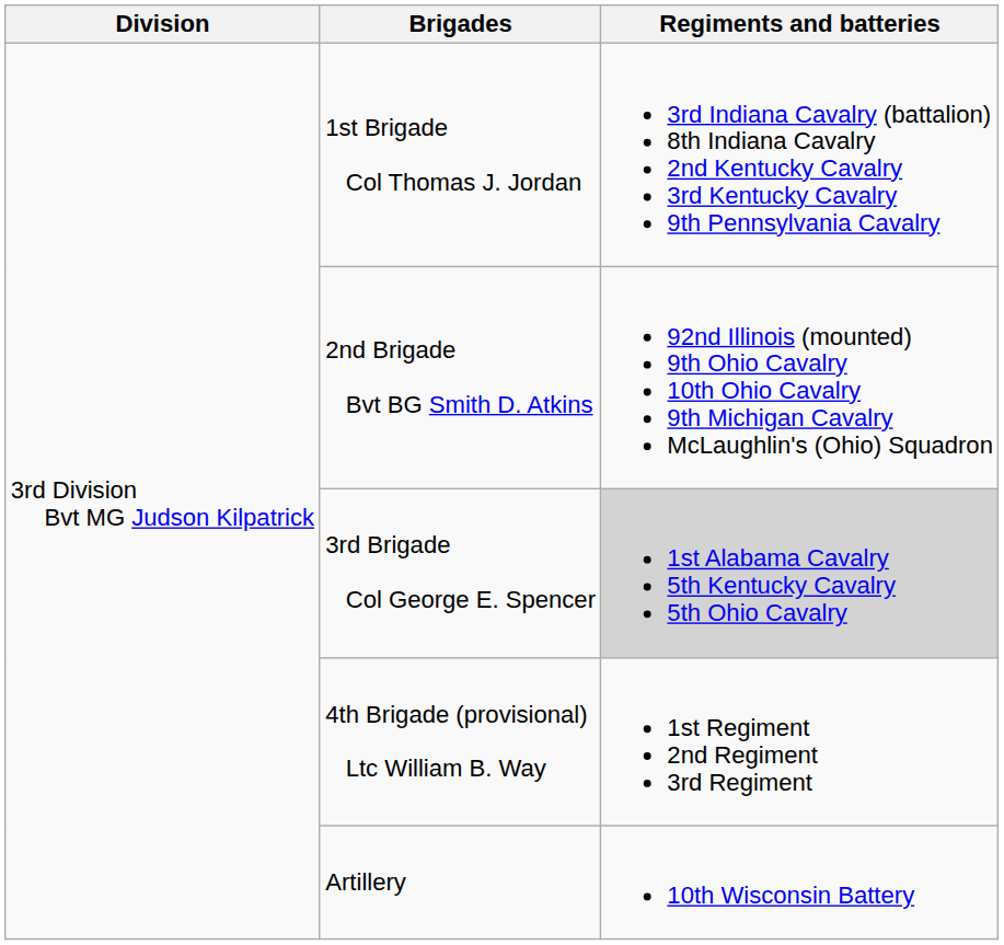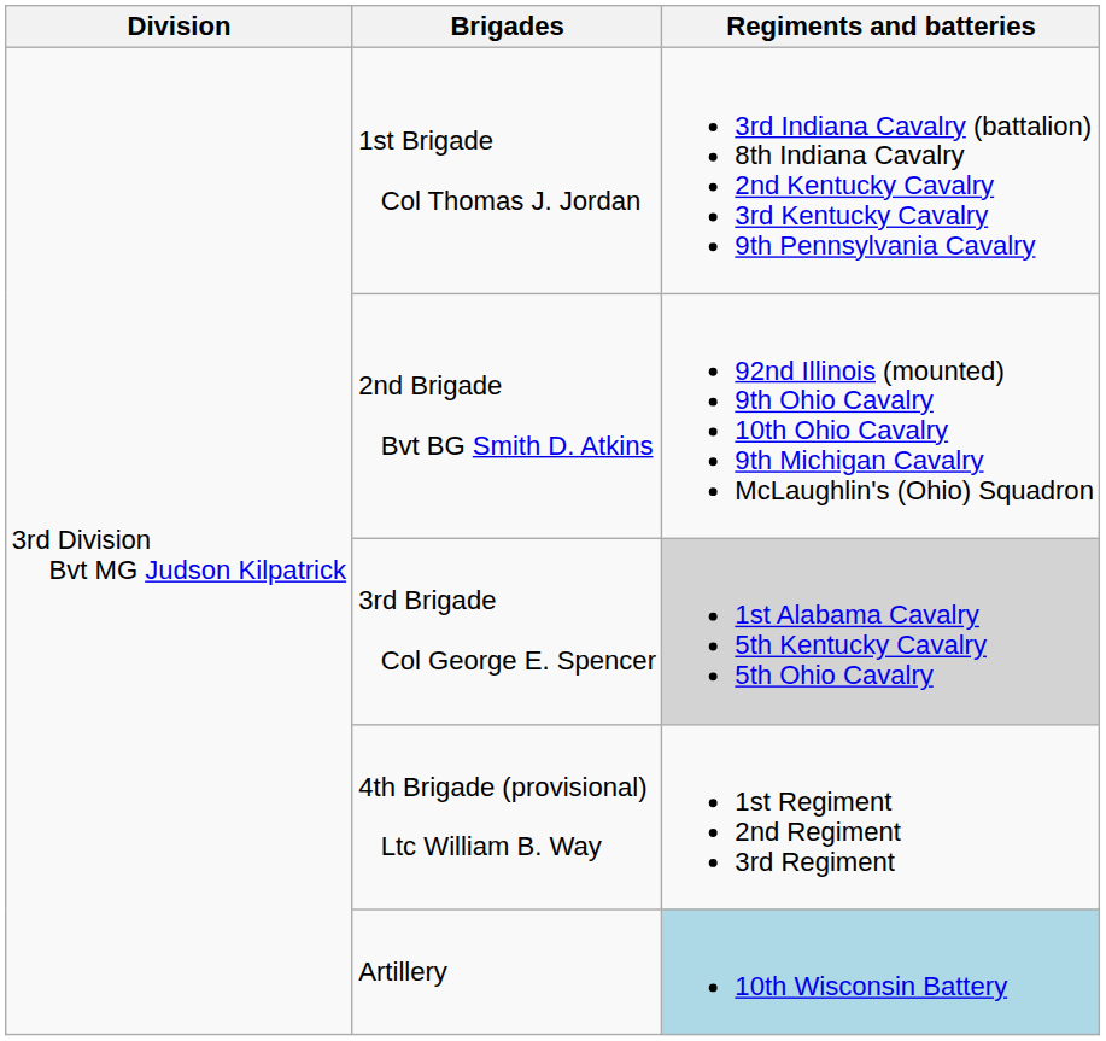Artillery | Regiments and batteries: no background -> lightblue background
